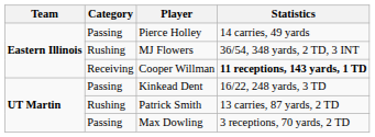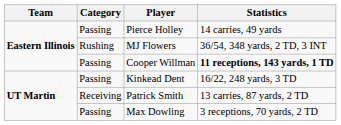Cooper Willman | Category: Receiving -> Passing
Patrick Smith | Category: Rushing -> Receiving
